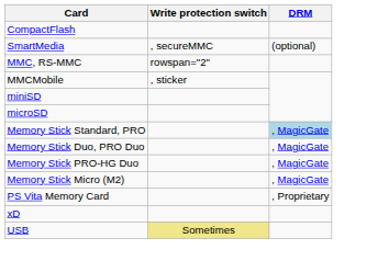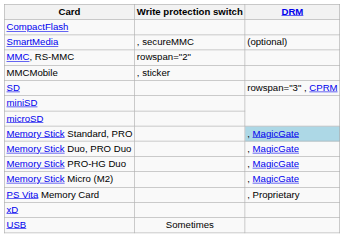+ row: SD | rowspan="3" , CPRM
USB | Write protection switch: khaki background -> no background
